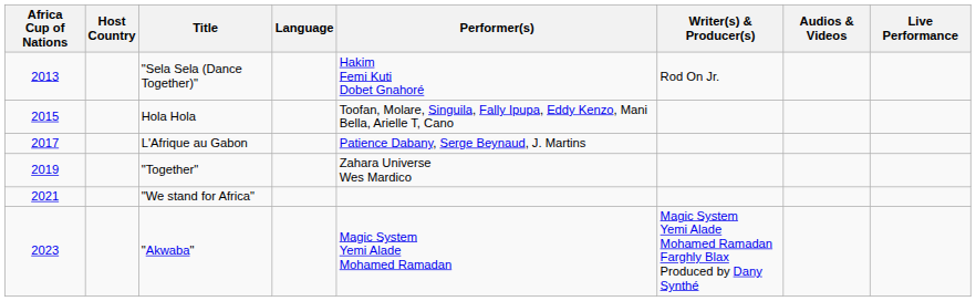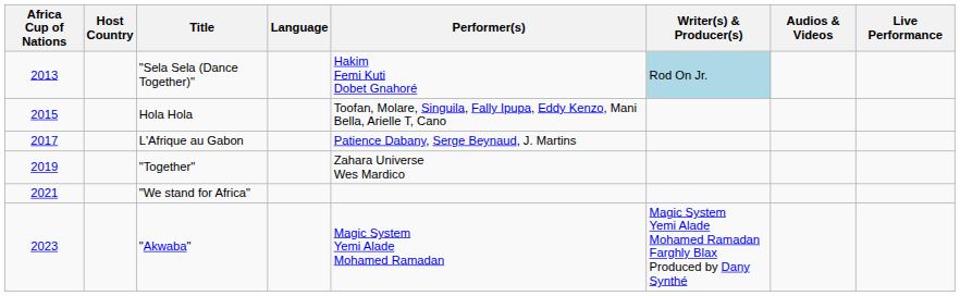"Sela Sela (Dance Together)" | Writer(s) & Producer(s): no background -> lightblue background
